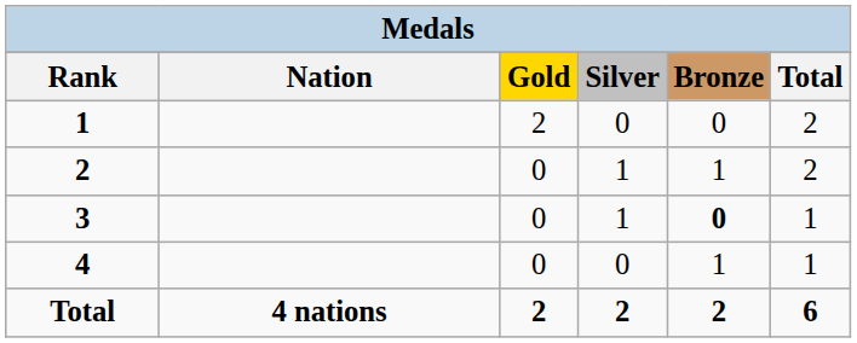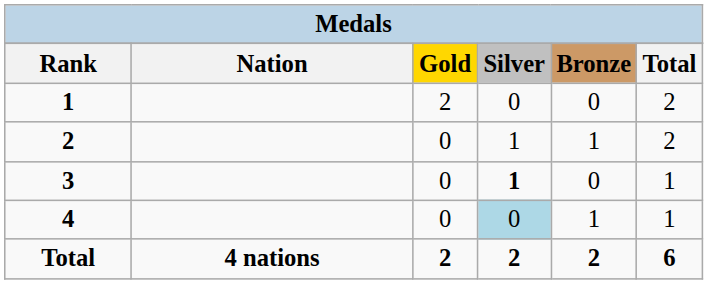3 | column 4: normal -> bold
3 | column 5: bold -> normal
4 | column 4: no background -> lightblue background
